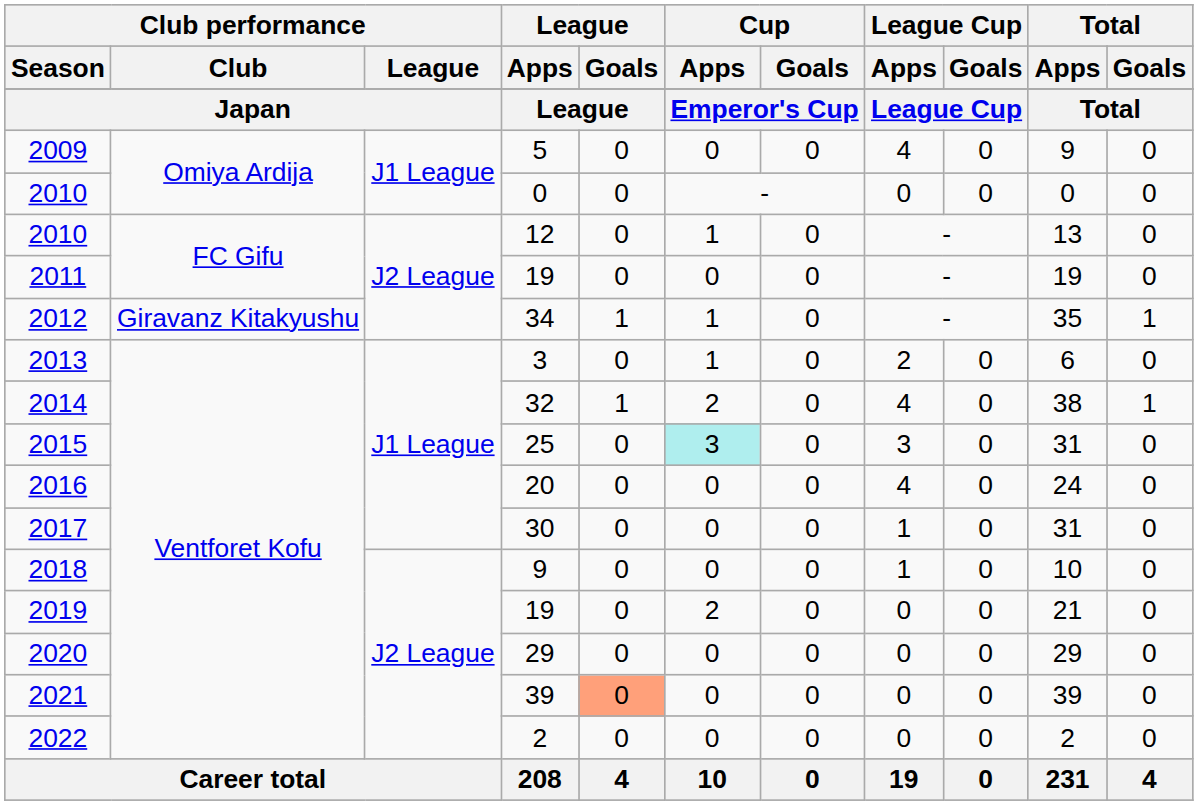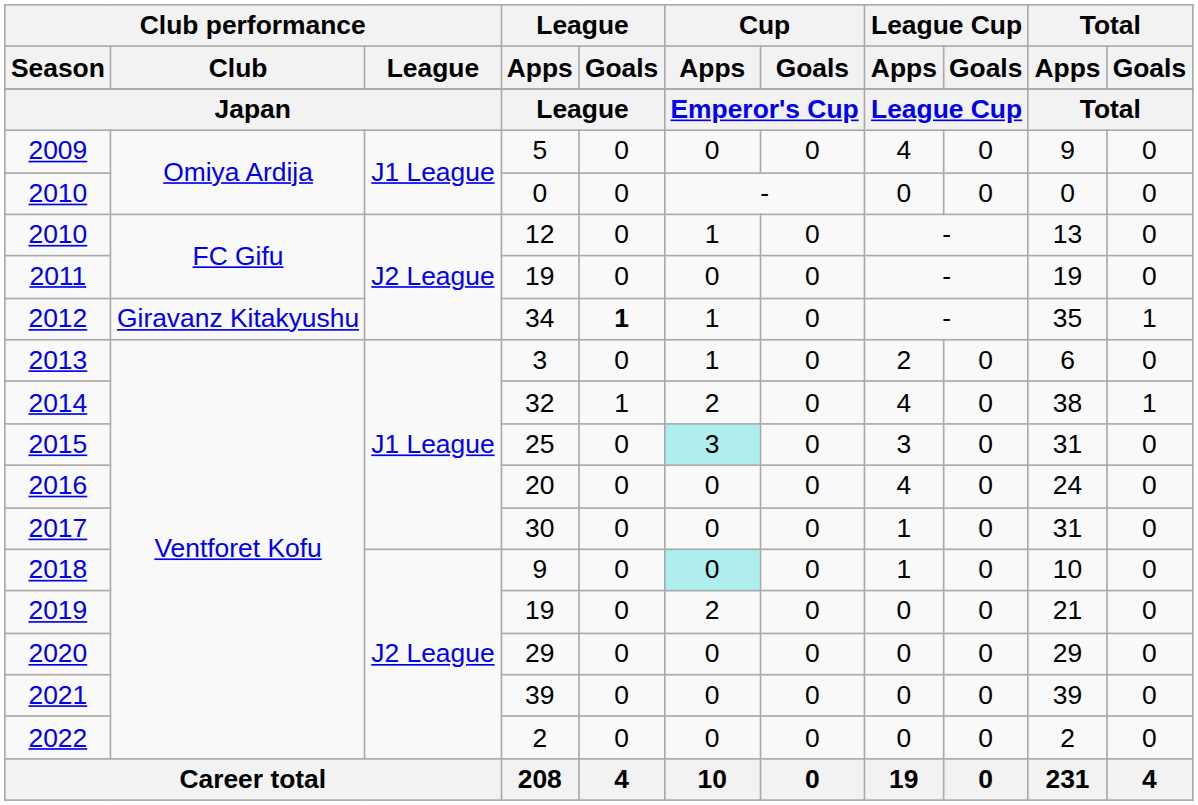2012 | League / Goals: normal -> bold
2018 | Cup / Apps: no background -> paleturquoise background
2021 | League / Goals: lightsalmon background -> no background
